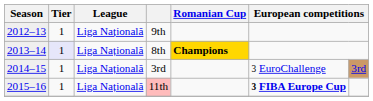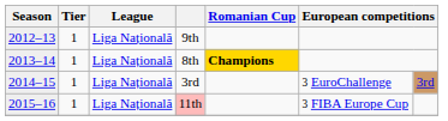8th | Tier: lavender background -> no background
11th | column 6: bold -> normal
